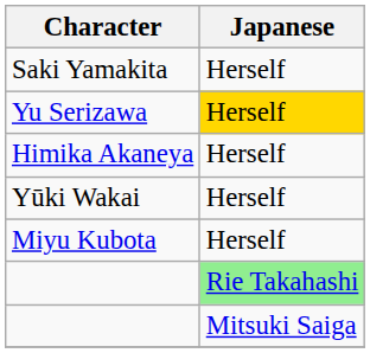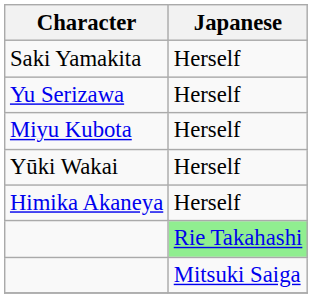row 3 | Japanese: gold background -> no background
row 4 | Character: Himika Akaneya -> Miyu Kubota
row 6 | Character: Miyu Kubota -> Himika Akaneya
